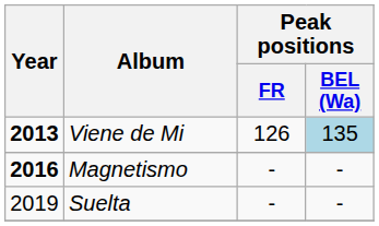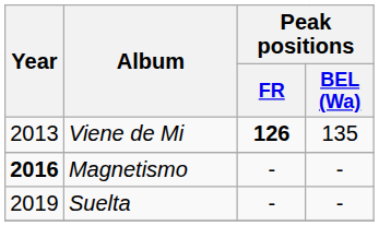Viene de Mi | Year: bold -> normal
Viene de Mi | Peak positions / FR: normal -> bold
Viene de Mi | Peak positions / BEL (Wa): lightblue background -> no background
